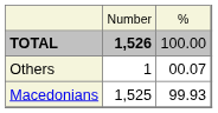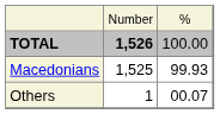rows swapped: Macedonians <-> Others
